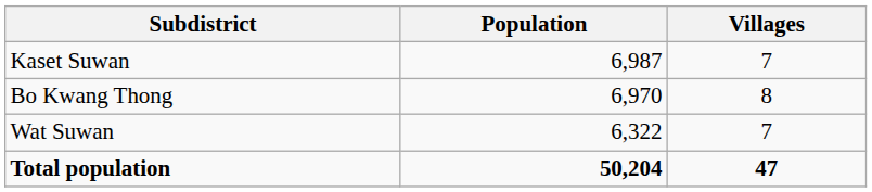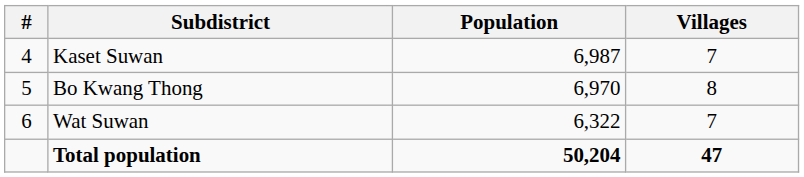+ column: # | 4 | 5 | 6
